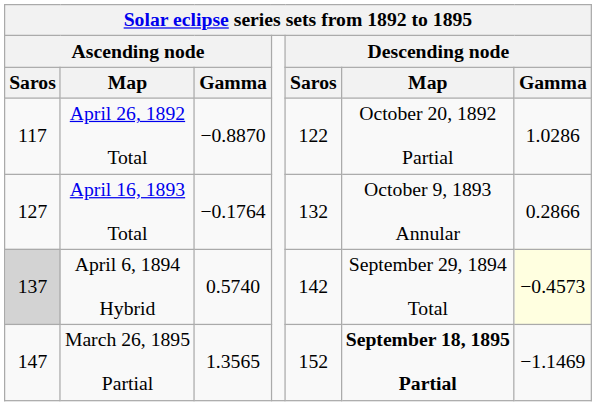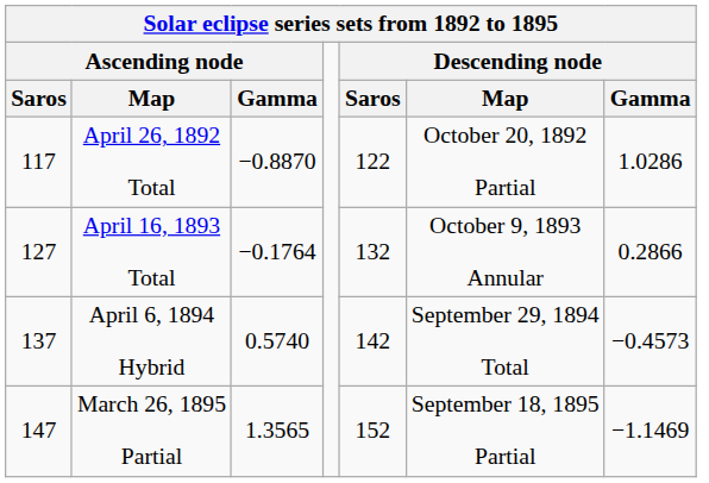April 6, 1894 Hybrid | Ascending node / Saros: lightgrey background -> no background
April 6, 1894 Hybrid | Descending node / Gamma: lightyellow background -> no background
March 26, 1895 Partial | Descending node / Map: bold -> normal
